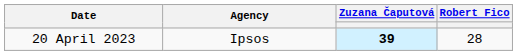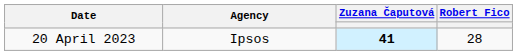20 April 2023 | Zuzana Čaputová: 39 -> 41
